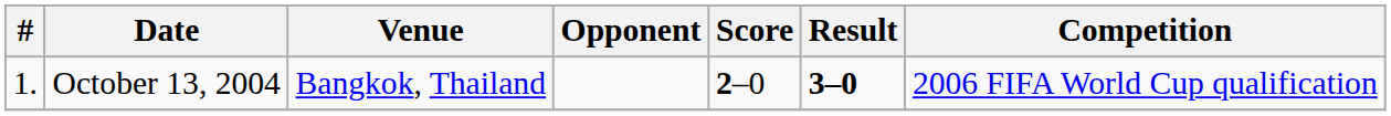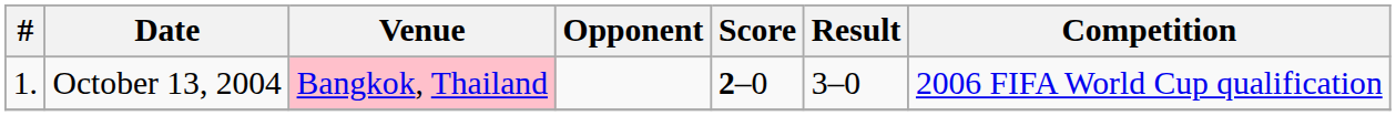October 13, 2004 | Venue: no background -> pink background
October 13, 2004 | Result: bold -> normal
